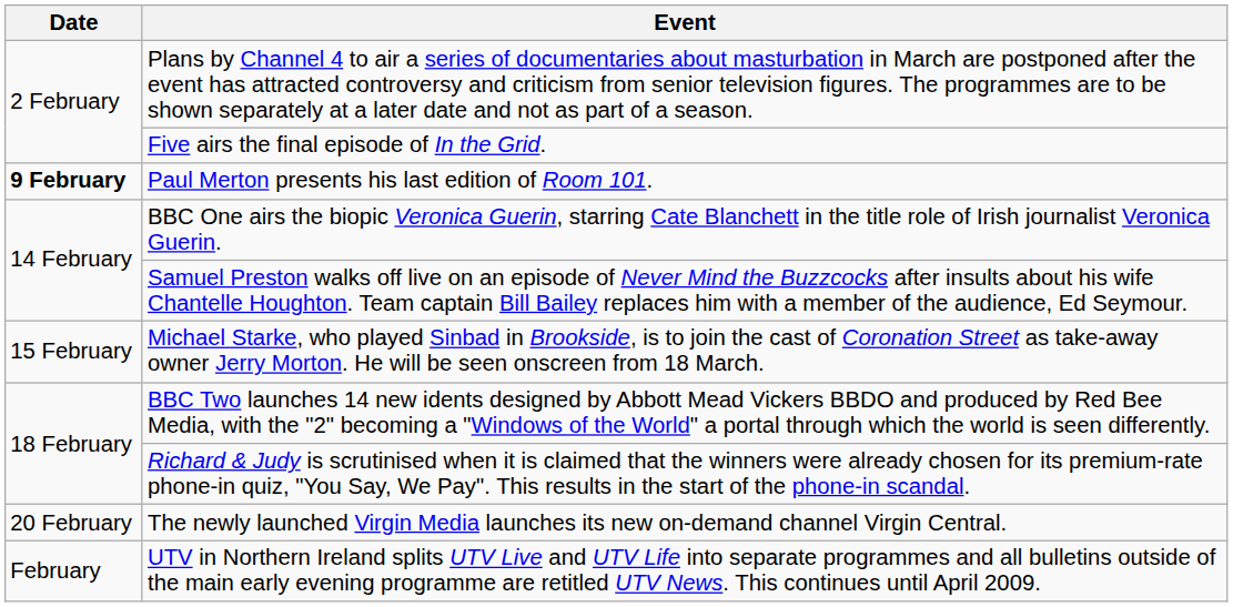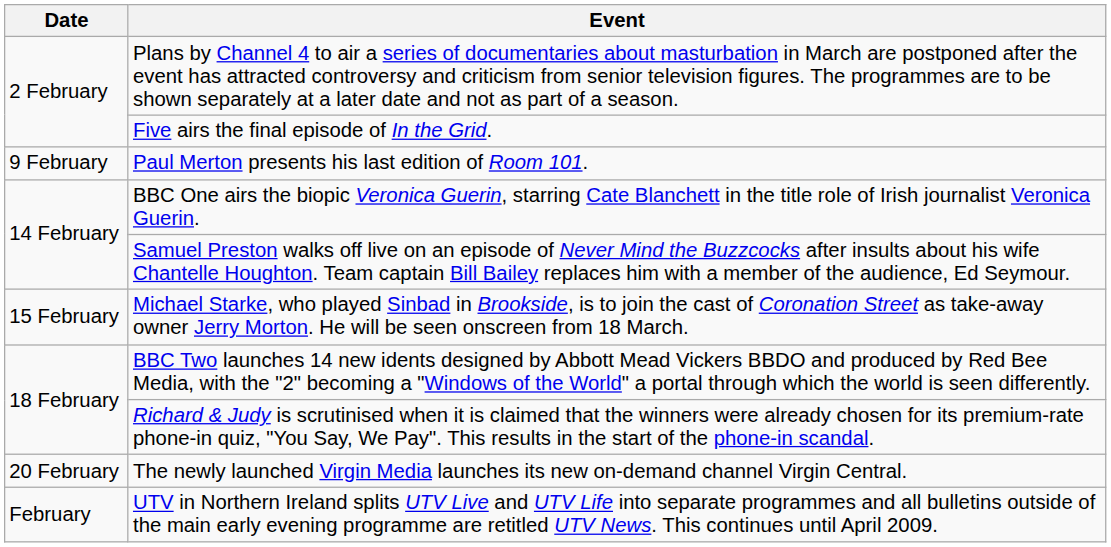Paul Merton presents his last edition of Room 101. | Date: bold -> normal
